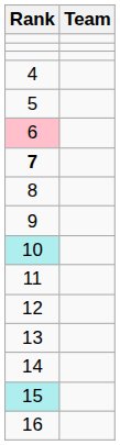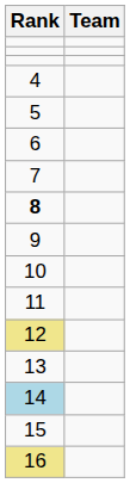row 7 | Rank: pink background -> no background
row 8 | Rank: bold -> normal
row 9 | Rank: normal -> bold
row 11 | Rank: paleturquoise background -> no background
row 13 | Rank: no background -> khaki background
row 15 | Rank: no background -> lightblue background
row 16 | Rank: paleturquoise background -> no background
row 17 | Rank: no background -> khaki background
